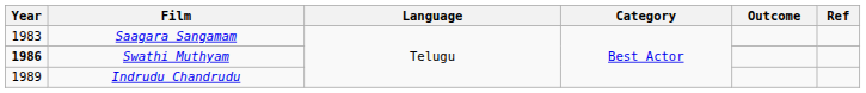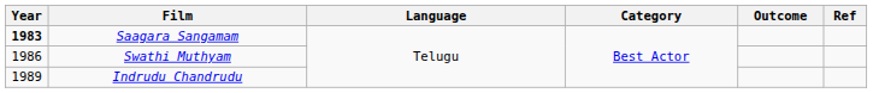Saagara Sangamam | Year: normal -> bold
Swathi Muthyam | Year: bold -> normal
